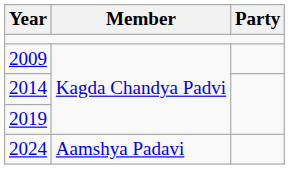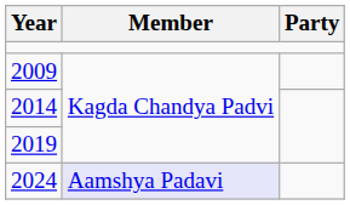2024 | Member: no background -> lavender background
